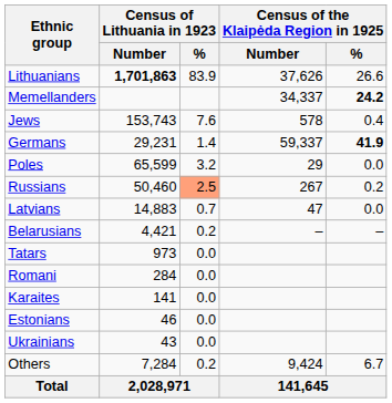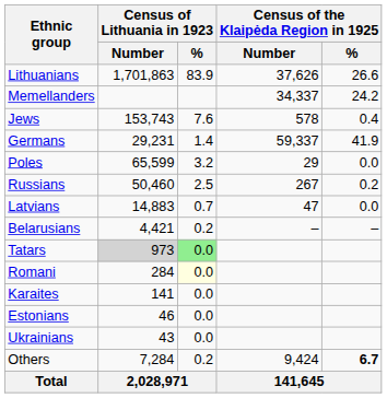Lithuanians | Census of Lithuania in 1923 / Number: bold -> normal
Memellanders | Census of the Klaipėda Region in 1925 / %: bold -> normal
Germans | Census of the Klaipėda Region in 1925 / %: bold -> normal
Russians | Census of Lithuania in 1923 / %: lightsalmon background -> no background
Tatars | Census of Lithuania in 1923 / Number: no background -> lightgrey background
Tatars | Census of Lithuania in 1923 / %: no background -> lightgreen background
Romani | Census of Lithuania in 1923 / %: no background -> lightyellow background
Others | Census of the Klaipėda Region in 1925 / %: normal -> bold
